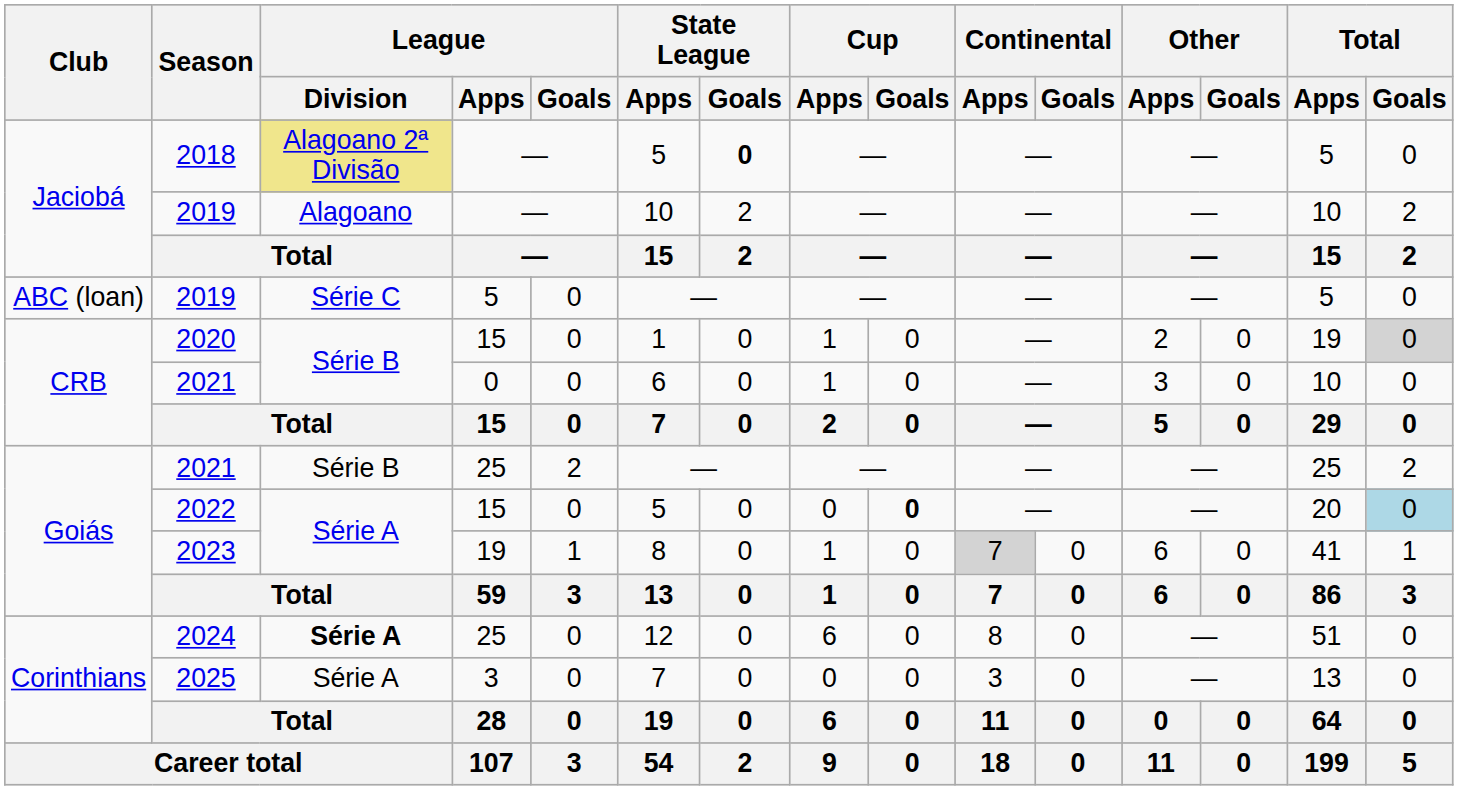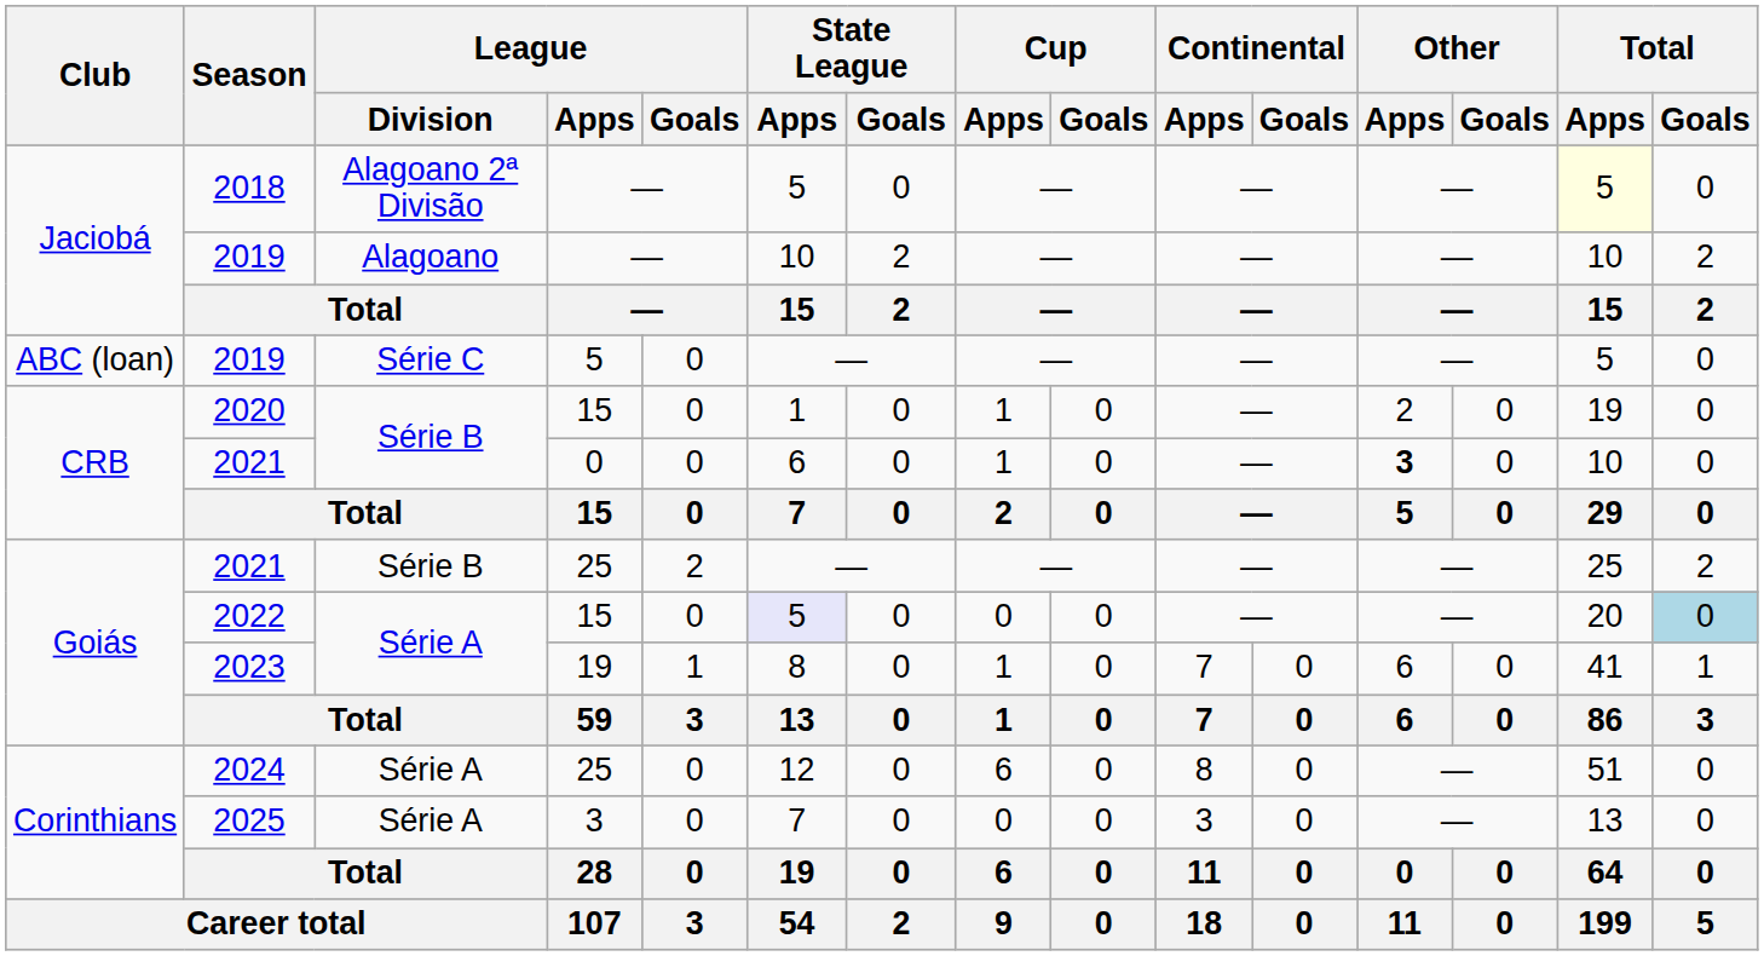2018 | League / Division: khaki background -> no background
2018 | State League / Goals: bold -> normal
2018 | Total / Apps: no background -> lightyellow background
2020 | Total / Goals: lightgrey background -> no background
2021 / 0 | Other / Apps: normal -> bold
2022 | State League / Apps: no background -> lavender background
2022 | Cup / Goals: bold -> normal
2023 | Continental / Apps: lightgrey background -> no background
2024 | League / Division: bold -> normal
